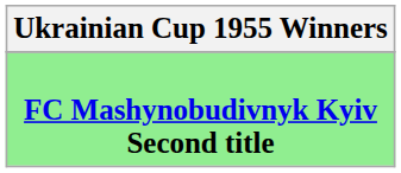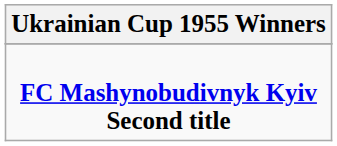row 2 | column 1: lightgreen background -> no background
